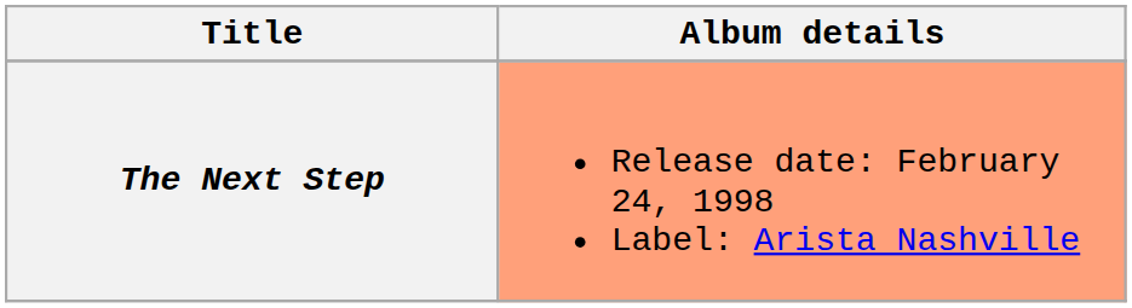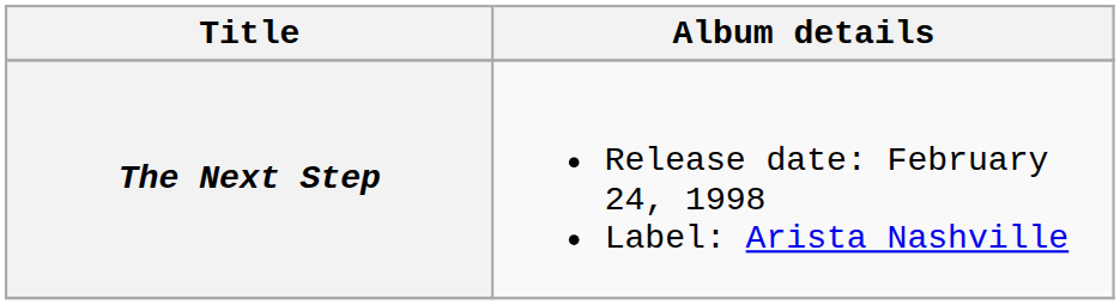The Next Step | Album details: lightsalmon background -> no background
